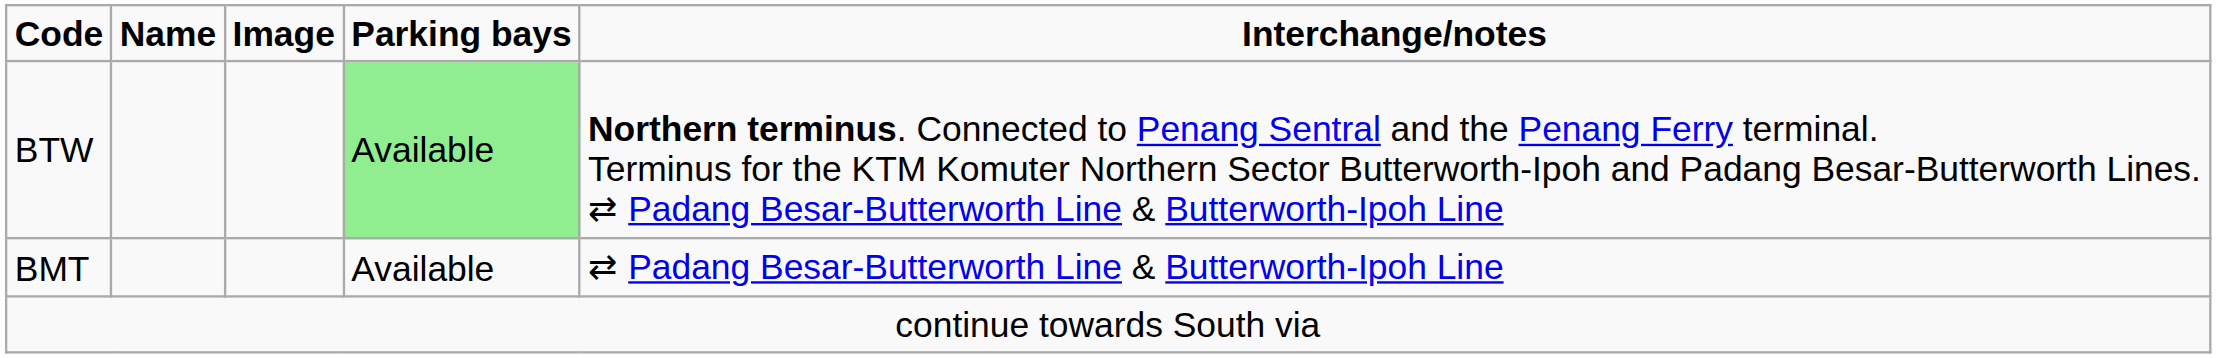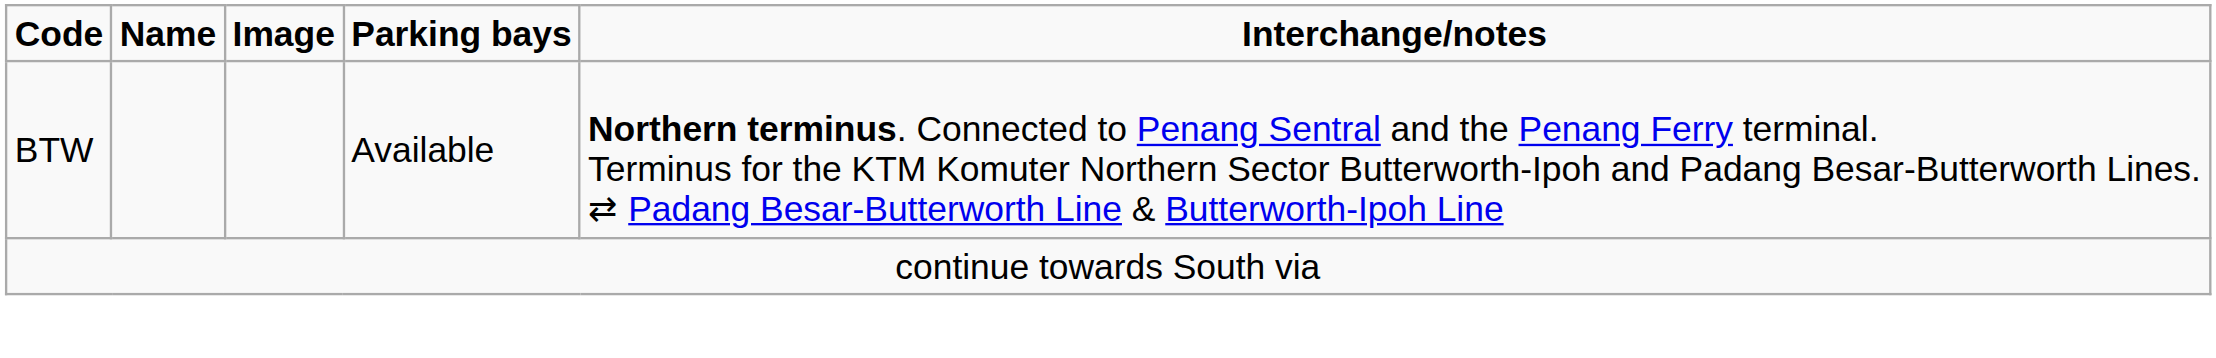BTW | Parking bays: lightgreen background -> no background
- row: BMT | Available | ⇄ Padang Besar-Butterworth Line & Butterworth-Ipoh Line
